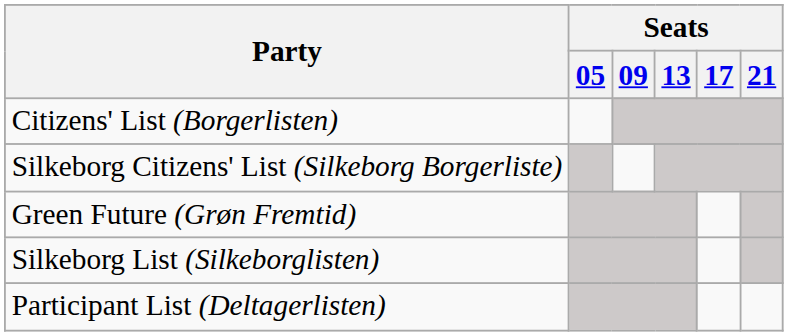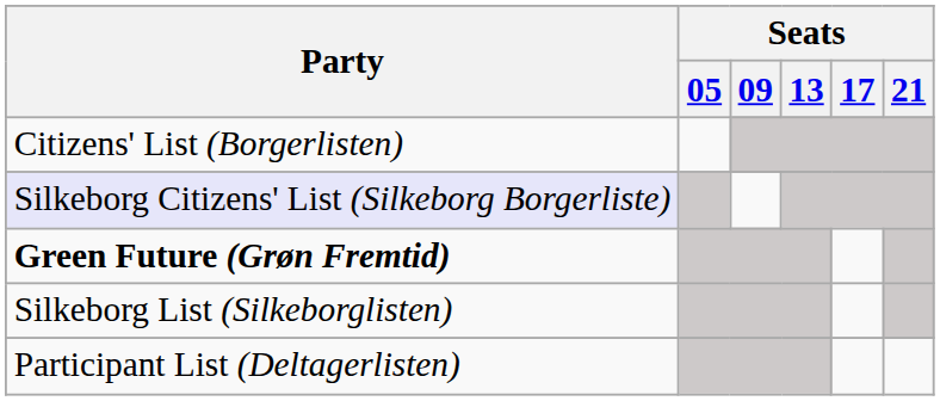Silkeborg Citizens' List (Silkeborg Borgerliste) | Party: no background -> lavender background
Green Future (Grøn Fremtid) | Party: normal -> bold
